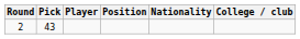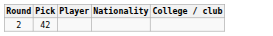- column: Position
2 | Pick: 43 -> 42
